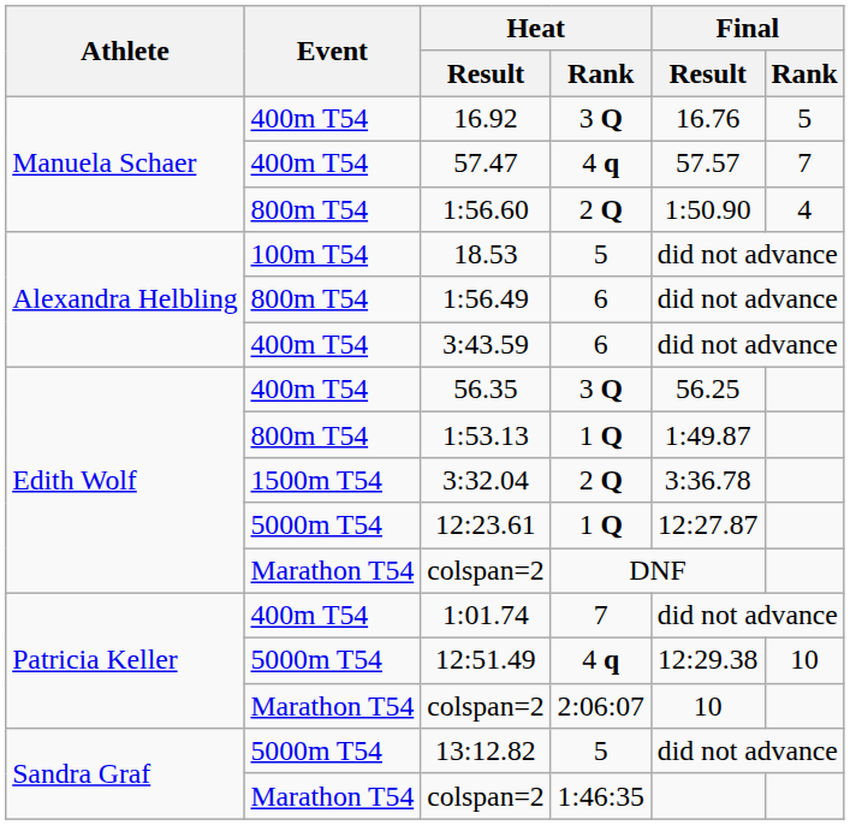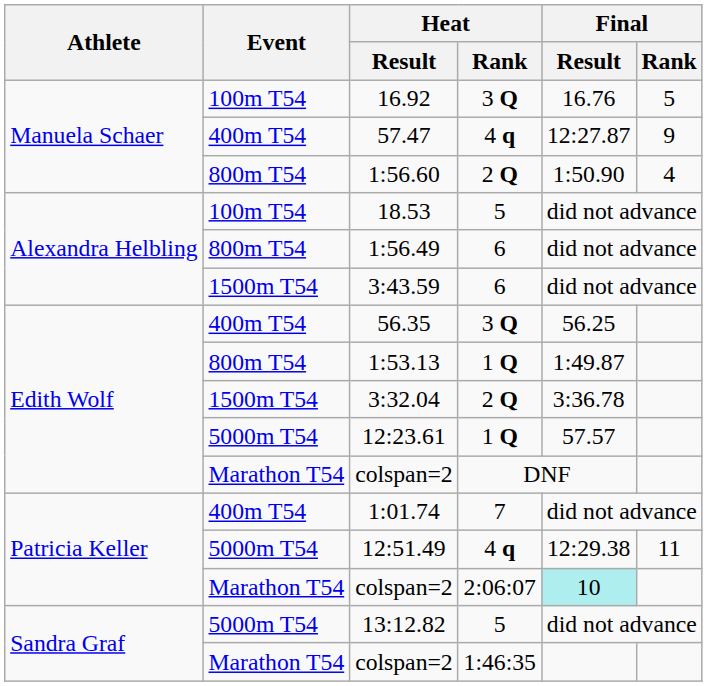16.92 | Event: 400m T54 -> 100m T54
57.47 | Final / Result: 57.57 -> 12:27.87
57.47 | Final / Rank: 7 -> 9
3:43.59 | Event: 400m T54 -> 1500m T54
12:23.61 | Final / Result: 12:27.87 -> 57.57
12:51.49 | Final / Rank: 10 -> 11
colspan=2 / 2:06:07 | Final / Result: no background -> paleturquoise background
